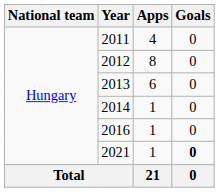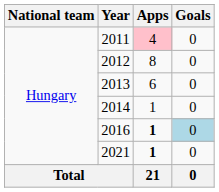2011 | Apps: no background -> pink background
2016 | Apps: normal -> bold
2016 | Goals: no background -> lightblue background
2021 | Apps: normal -> bold
2021 | Goals: bold -> normal
